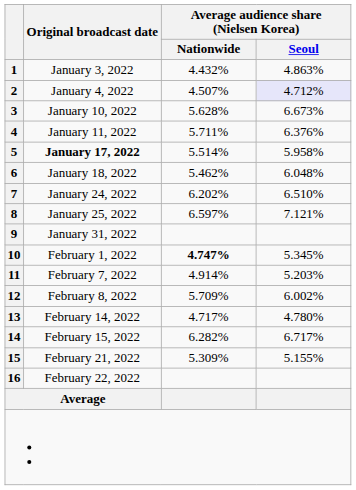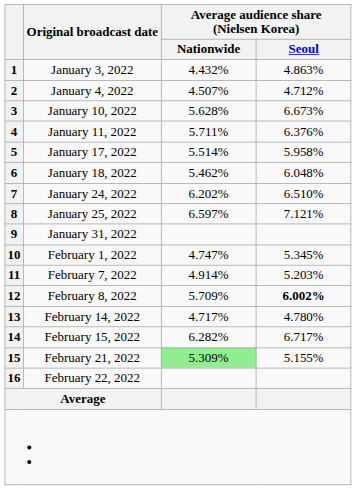2 | Average audience share (Nielsen Korea) / Seoul: lavender background -> no background
5 | Original broadcast date: bold -> normal
10 | Average audience share (Nielsen Korea) / Nationwide: bold -> normal
12 | Average audience share (Nielsen Korea) / Seoul: normal -> bold
15 | Average audience share (Nielsen Korea) / Nationwide: no background -> lightgreen background
